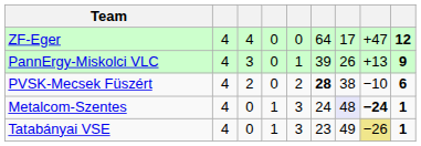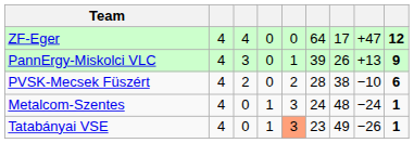PVSK-Mecsek Füszért | column 6: bold -> normal
Metalcom-Szentes | column 7: lavender background -> no background
Metalcom-Szentes | column 8: bold -> normal
Tatabányai VSE | column 5: no background -> lightsalmon background
Tatabányai VSE | column 8: khaki background -> no background
